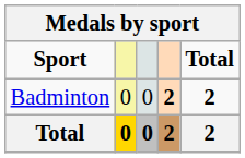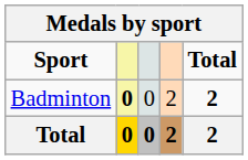Badminton | column 2: normal -> bold
Badminton | column 4: bold -> normal
